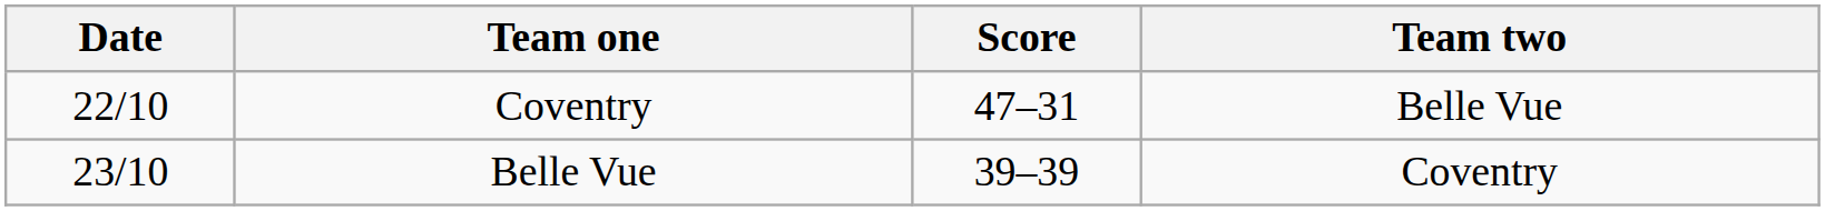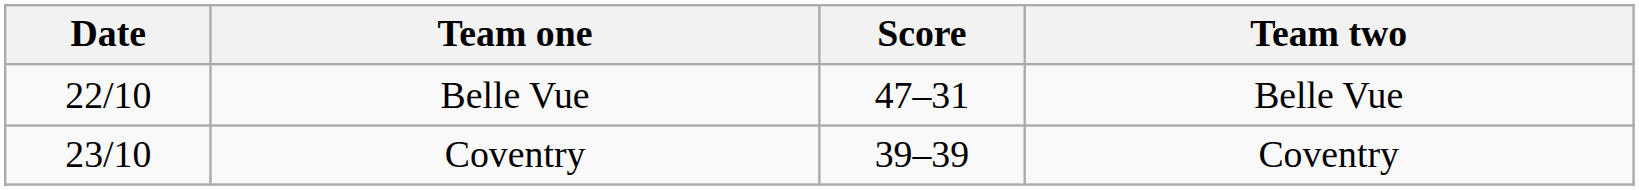row 2 | Team one: Coventry -> Belle Vue
row 3 | Team one: Belle Vue -> Coventry
